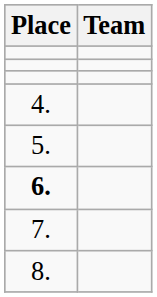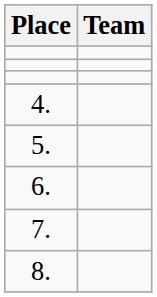row 7 | Place: bold -> normal
